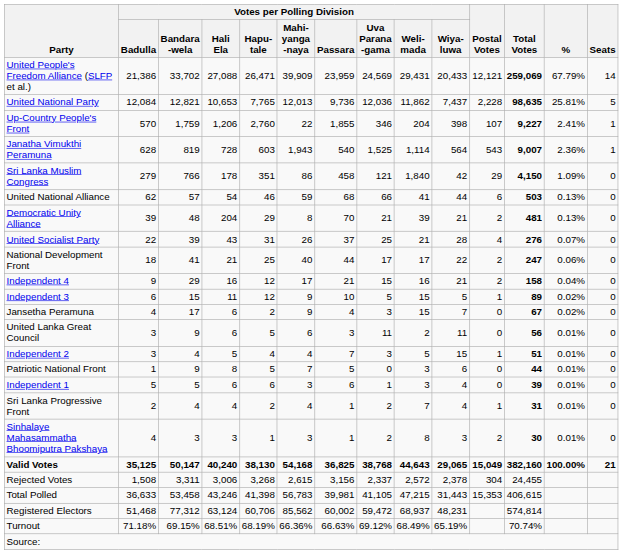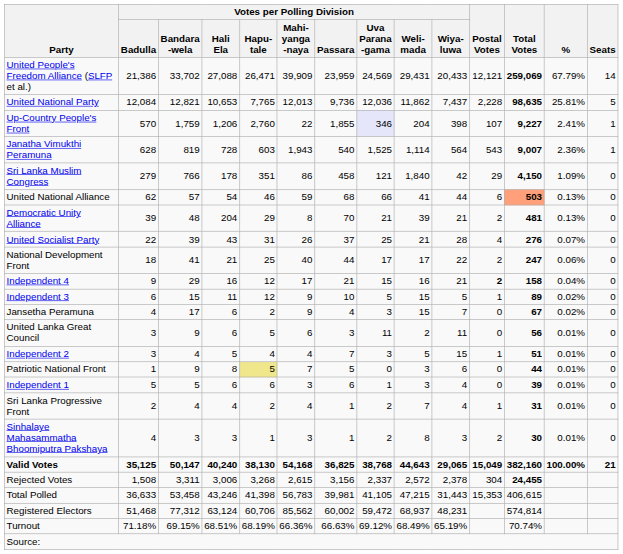Up-Country People's Front | Votes per Polling Division / Uva Parana -gama: no background -> lavender background
United National Alliance | Total Votes: no background -> lightsalmon background
Independent 4 | Postal Votes: normal -> bold
Patriotic National Front | Votes per Polling Division / Hapu- tale: no background -> khaki background
Rejected Votes | Total Votes: normal -> bold
